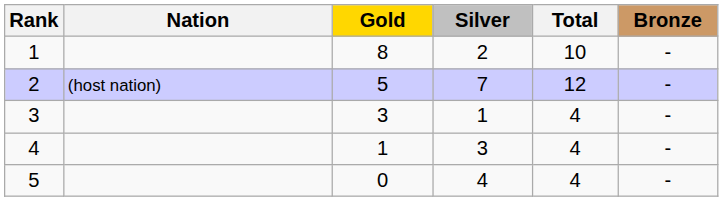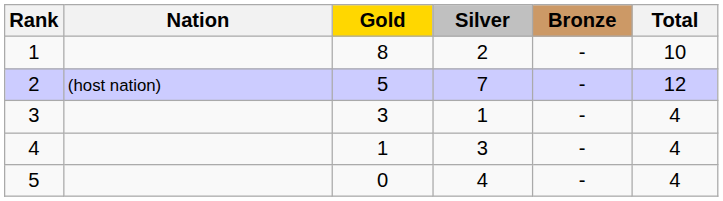columns swapped: Bronze <-> Total
